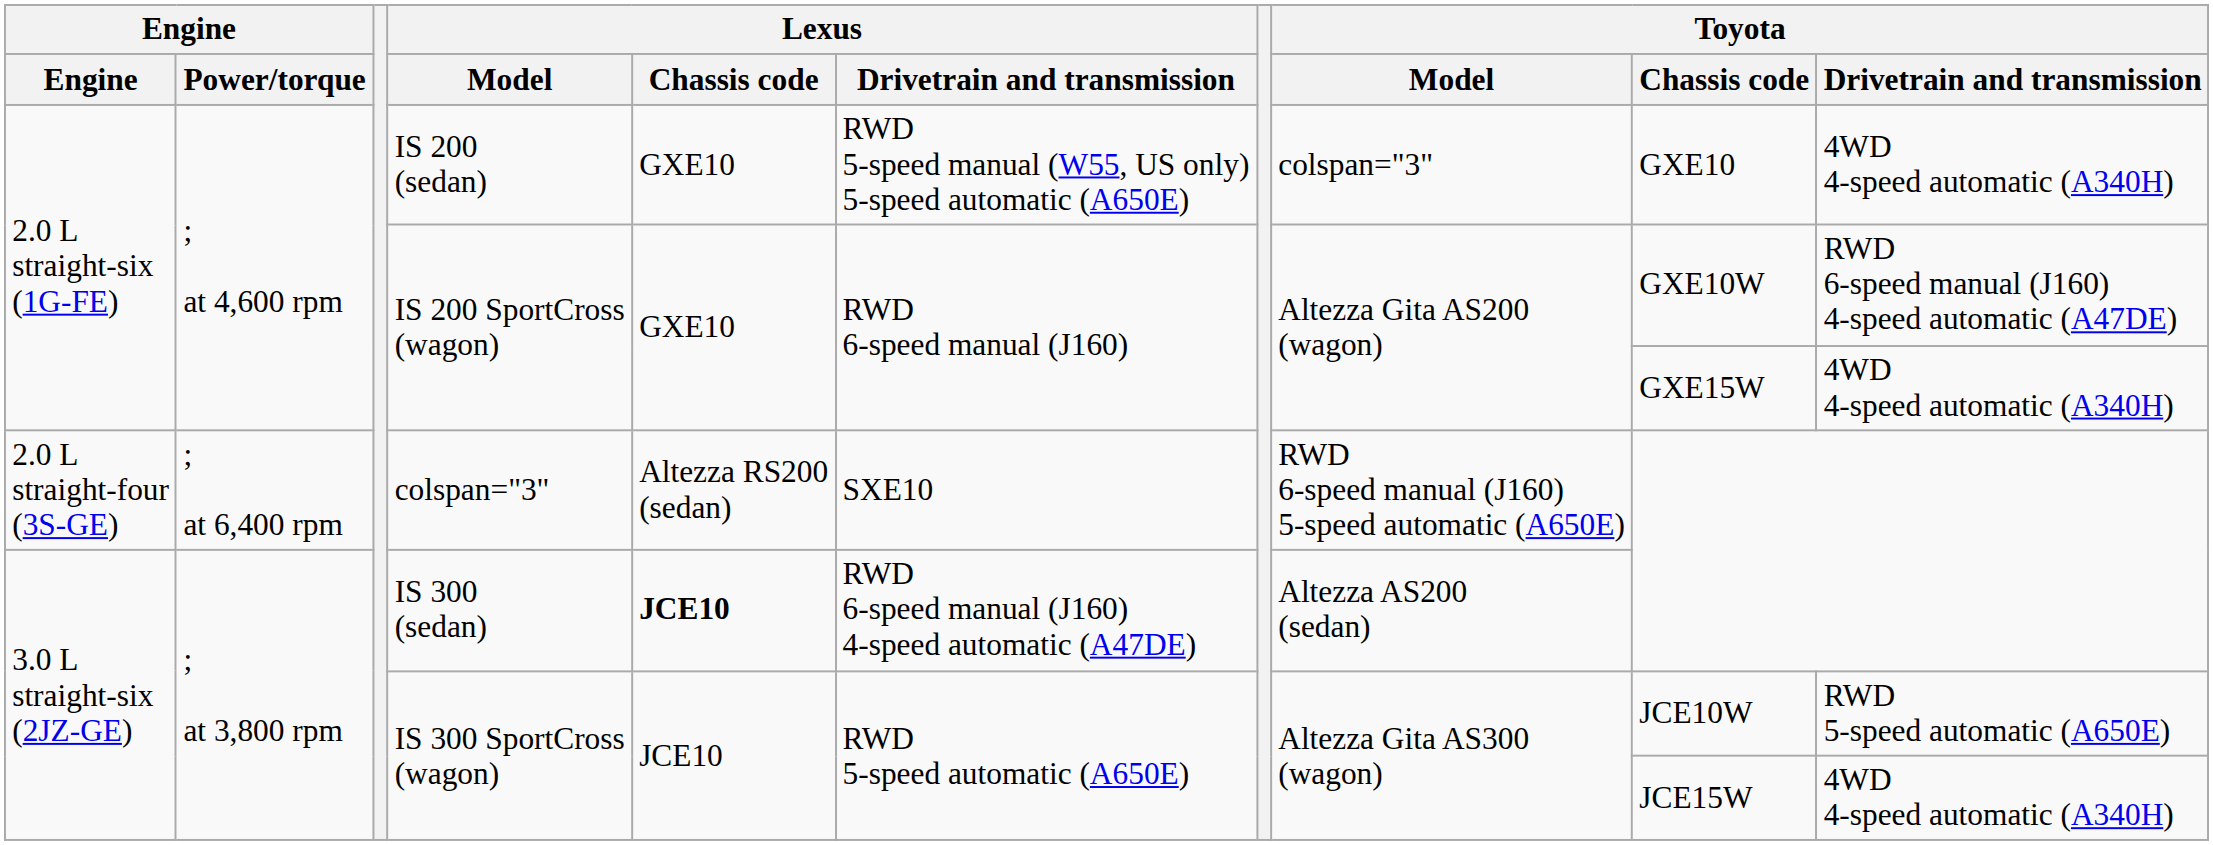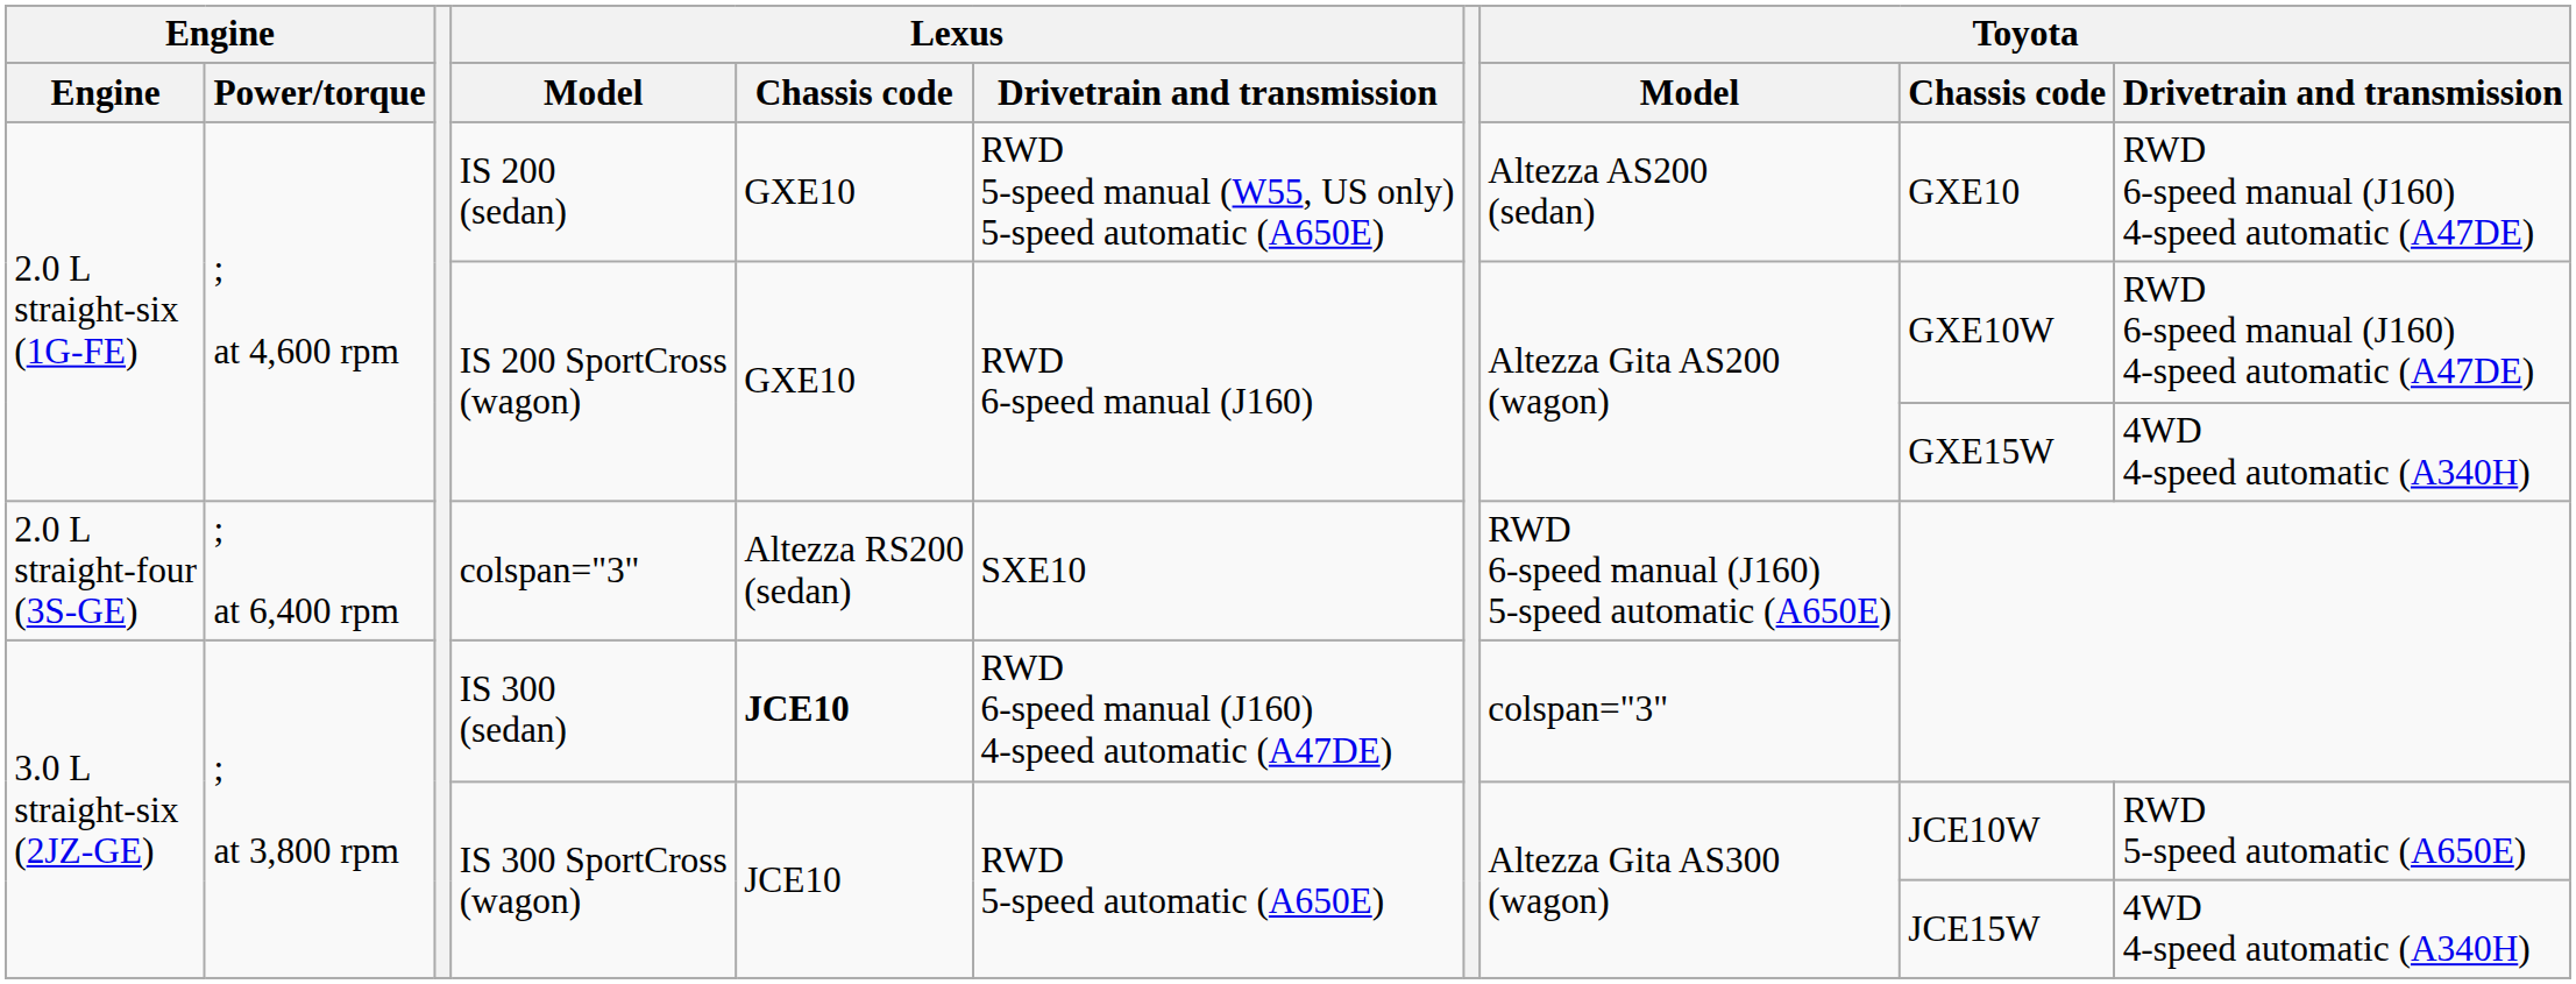IS 200 (sedan) | Toyota / Model: colspan="3" -> Altezza AS200 (sedan)
IS 200 (sedan) | Toyota / Drivetrain and transmission: 4WD 4-speed automatic (A340H) -> RWD 6-speed manual (J160) 4-speed automatic (A47DE)
IS 300 (sedan) | Toyota / Model: Altezza AS200 (sedan) -> colspan="3"
